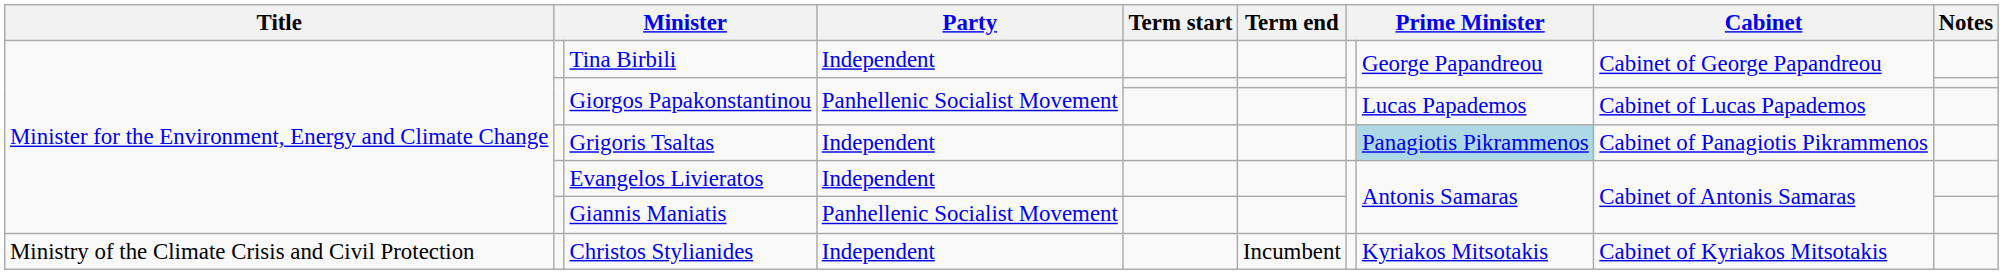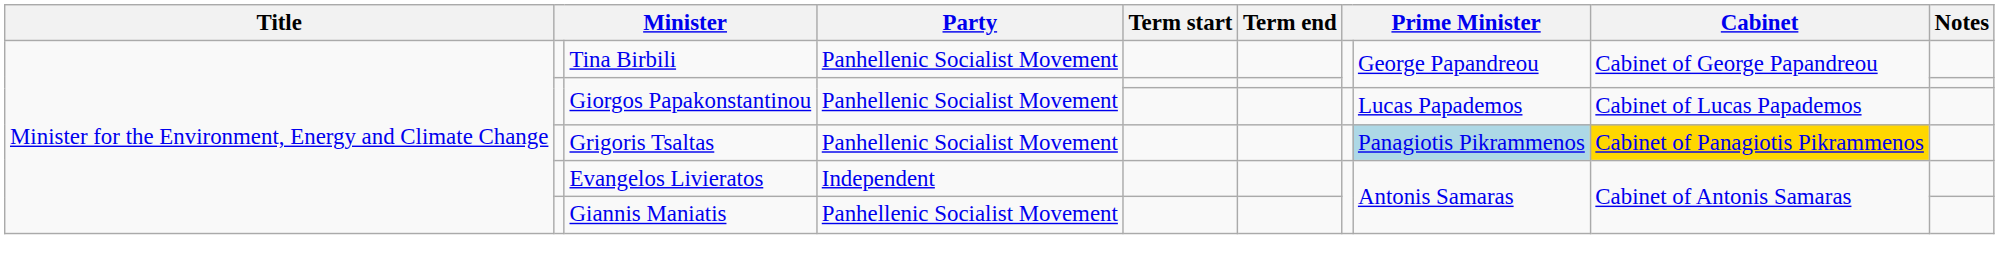Tina Birbili | Party: Independent -> Panhellenic Socialist Movement
Grigoris Tsaltas | Party: Independent -> Panhellenic Socialist Movement
Grigoris Tsaltas | Cabinet: no background -> gold background
- row: Ministry of the Climate Crisis and Civil Protection | Christos Stylianides | Independent | Incumbent | Kyriakos Mitsotakis | Cabinet of Kyriakos Mitsotakis
